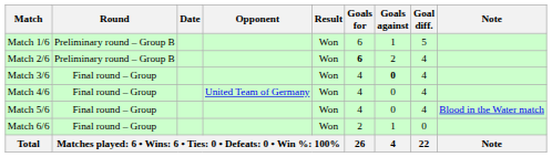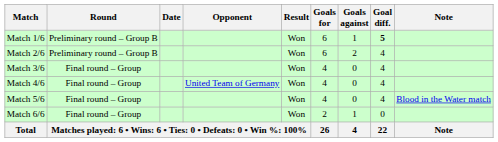Match 1/6 | Goal diff.: normal -> bold
Match 2/6 | Goals for: bold -> normal
Match 3/6 | Goals against: bold -> normal
